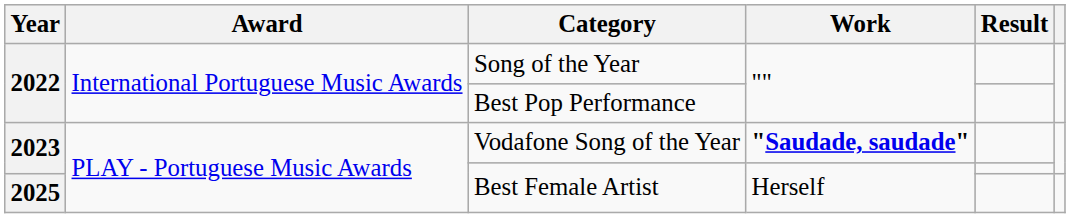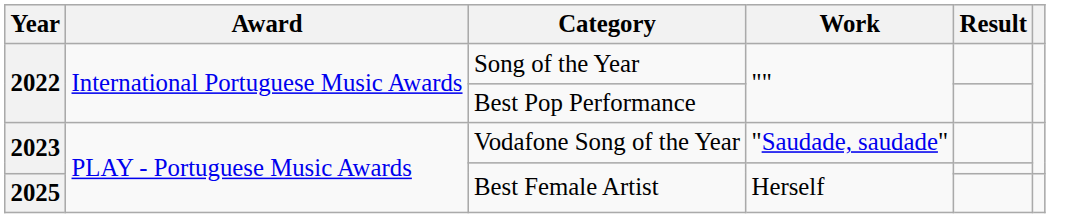Vodafone Song of the Year | Work: bold -> normal
